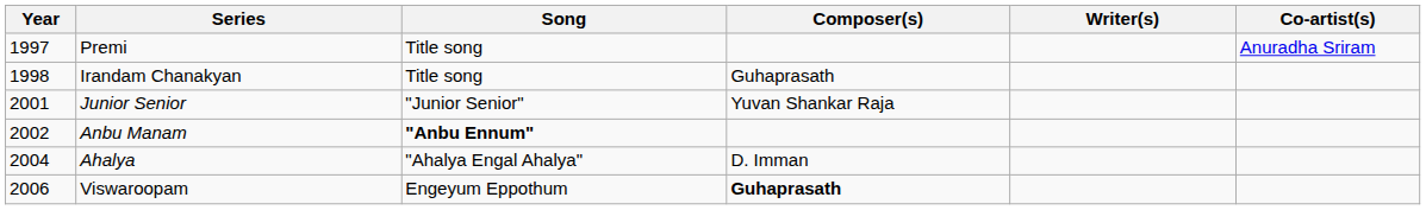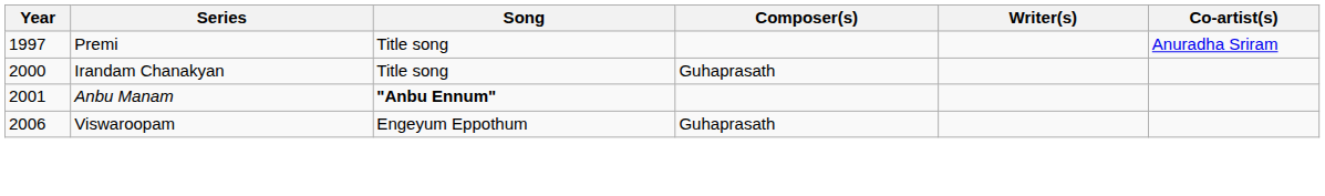Irandam Chanakyan | Year: 1998 -> 2000
- row: 2001 | Junior Senior | "Junior Senior" | Yuvan Shankar Raja
Anbu Manam | Year: 2002 -> 2001
- row: 2004 | Ahalya | "Ahalya Engal Ahalya" | D. Imman
Viswaroopam | Composer(s): bold -> normal
